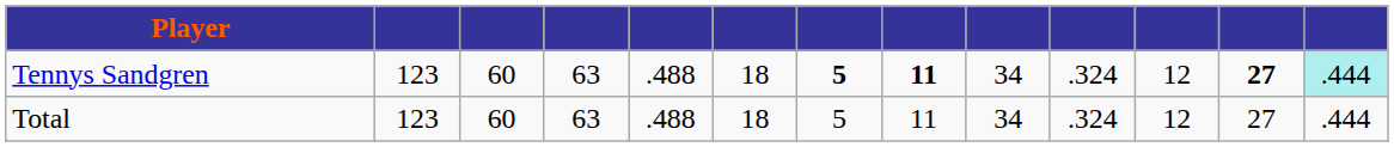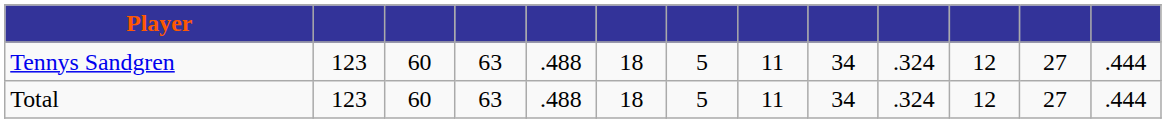Tennys Sandgren | column 7: bold -> normal
Tennys Sandgren | column 8: bold -> normal
Tennys Sandgren | column 12: bold -> normal
Tennys Sandgren | column 13: paleturquoise background -> no background
